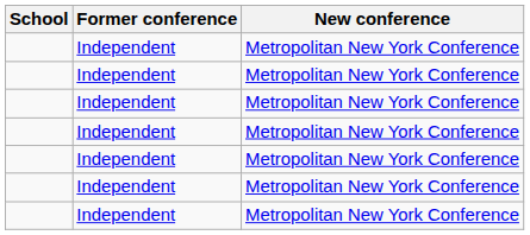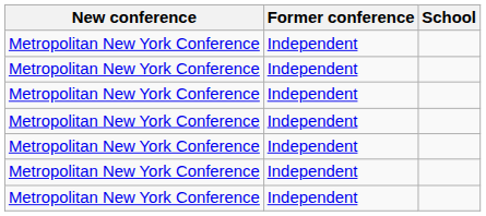columns swapped: School <-> New conference
